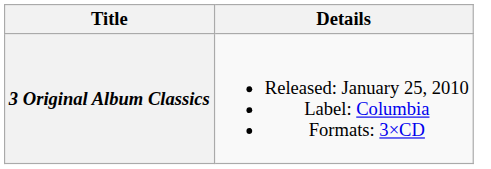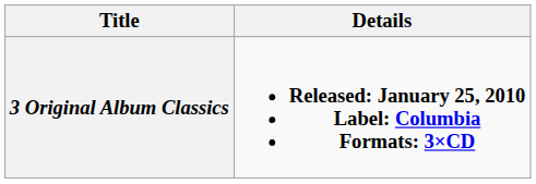3 Original Album Classics | Details: normal -> bold
